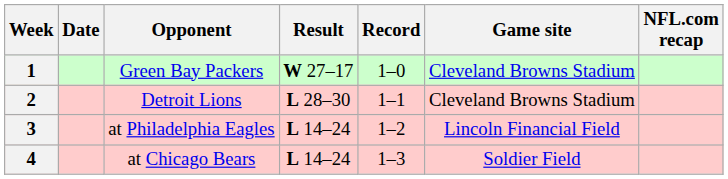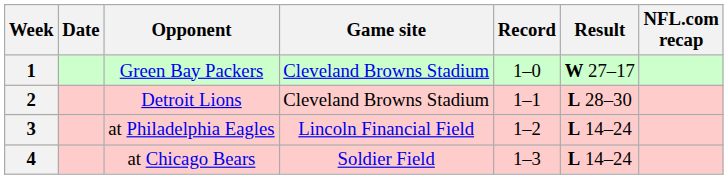columns swapped: Result <-> Game site
